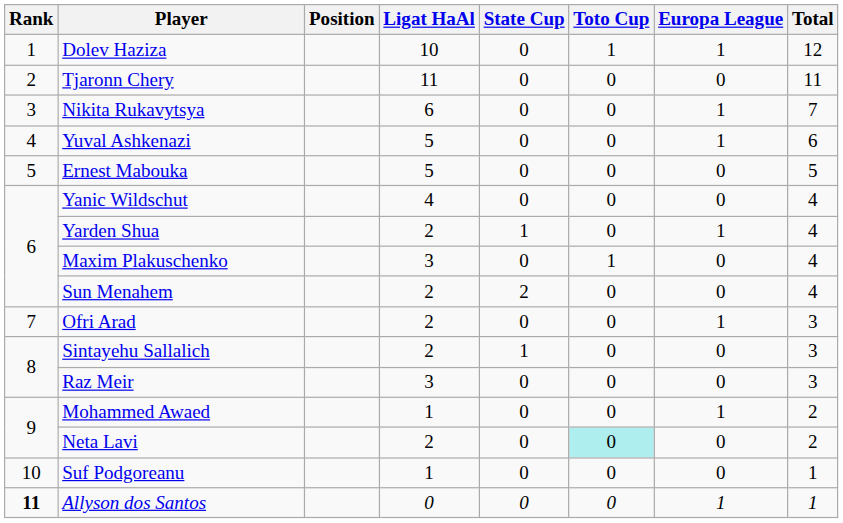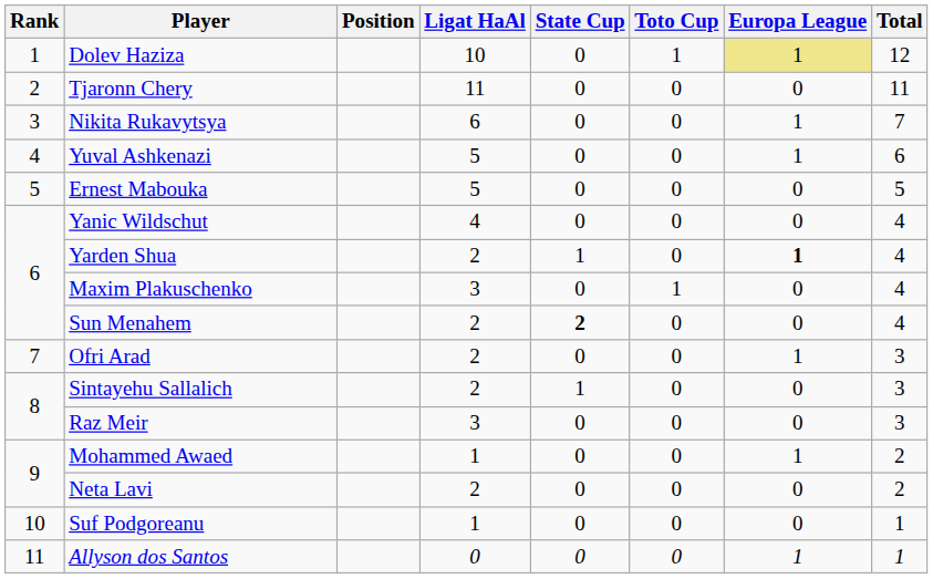Dolev Haziza | Europa League: no background -> khaki background
Yarden Shua | Europa League: normal -> bold
Sun Menahem | State Cup: normal -> bold
Neta Lavi | Toto Cup: paleturquoise background -> no background
Allyson dos Santos | Rank: bold -> normal
